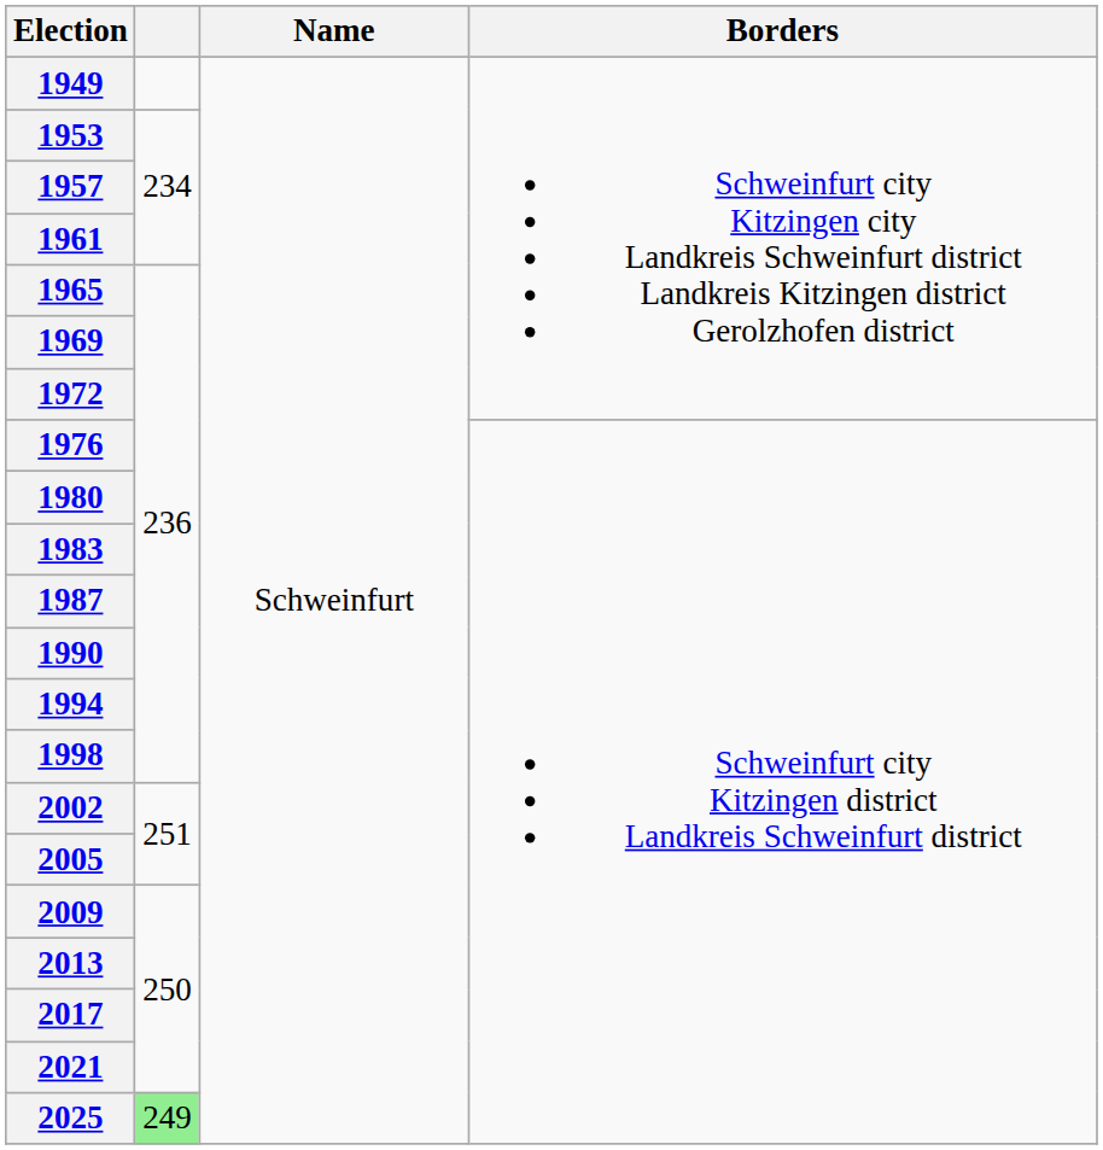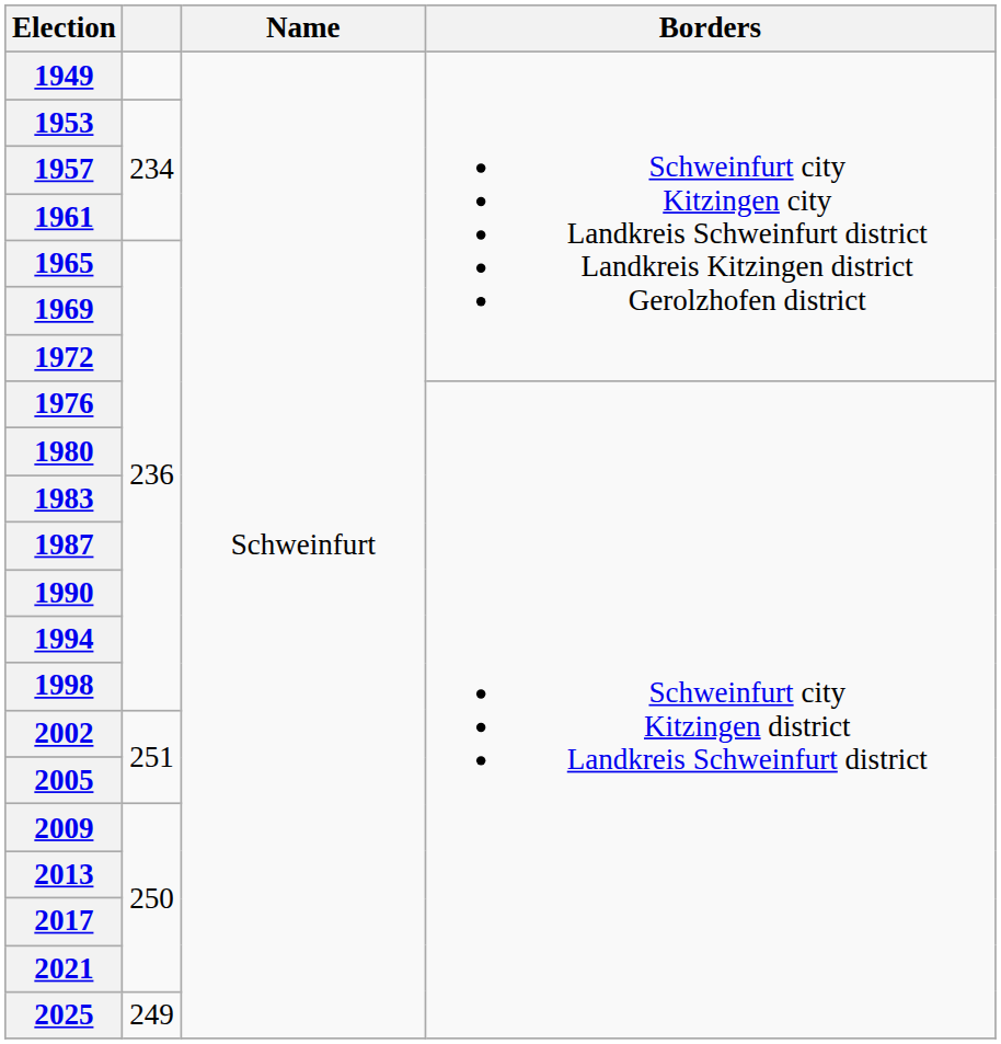2025 | column 2: lightgreen background -> no background
